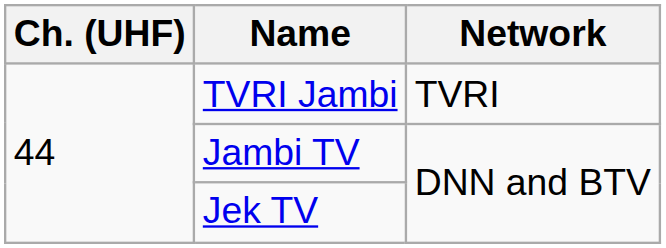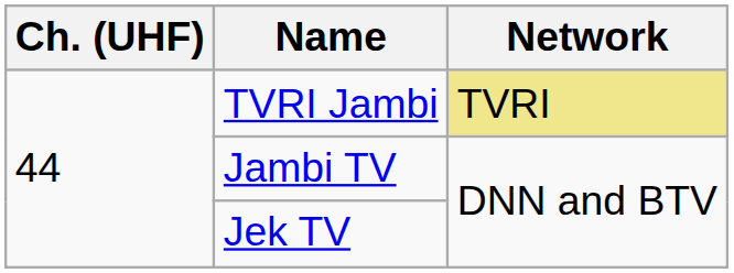TVRI Jambi | Network: no background -> khaki background
